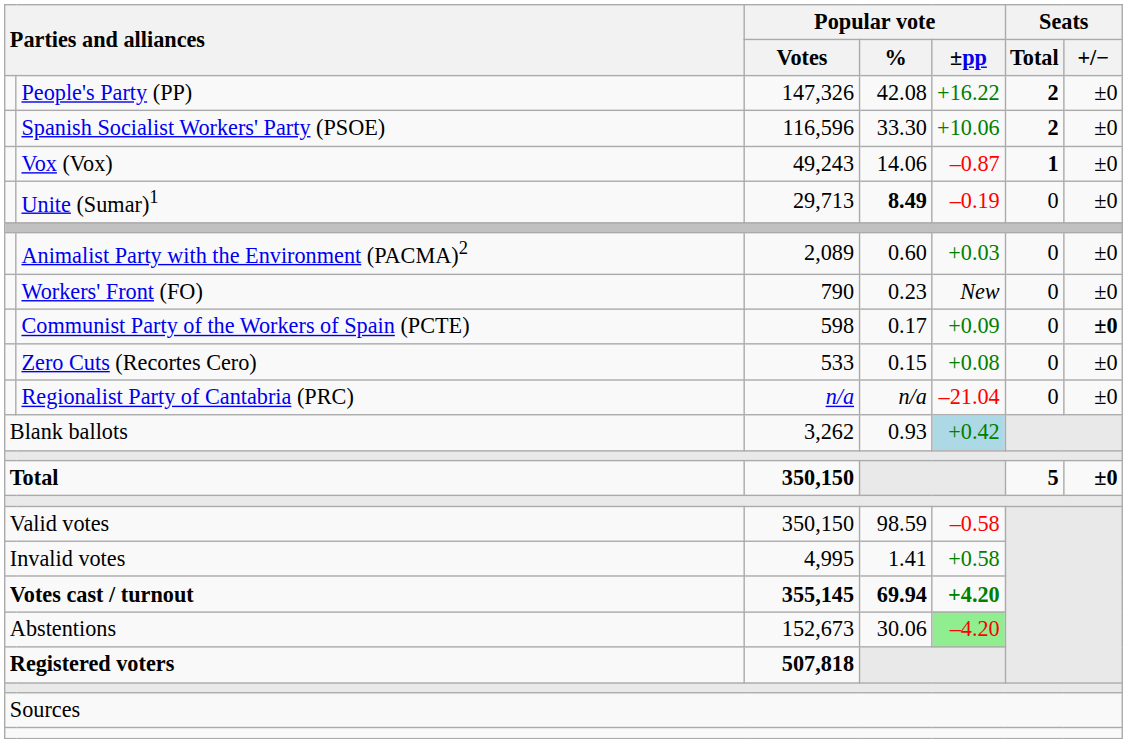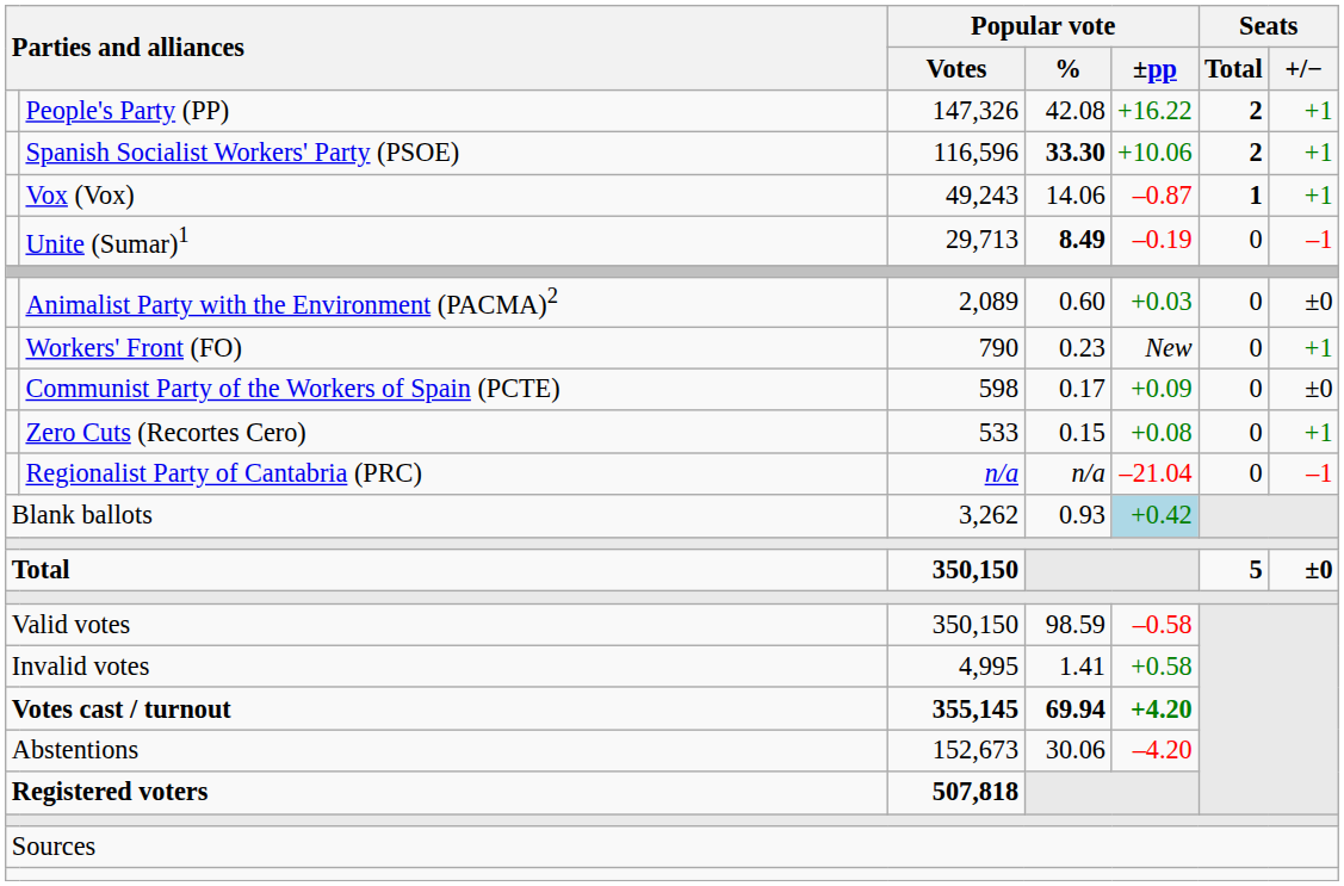People's Party (PP) | Seats / +/−: ±0 -> +1
Spanish Socialist Workers' Party (PSOE) | Popular vote / %: normal -> bold
Spanish Socialist Workers' Party (PSOE) | Seats / +/−: ±0 -> +1
Vox (Vox) | Seats / +/−: ±0 -> +1
Unite (Sumar)1 | Seats / +/−: ±0 -> –1
Workers' Front (FO) | Seats / +/−: ±0 -> +1
Communist Party of the Workers of Spain (PCTE) | Seats / +/−: bold -> normal
Zero Cuts (Recortes Cero) | Seats / +/−: ±0 -> +1
Regionalist Party of Cantabria (PRC) | Seats / +/−: ±0 -> –1
Abstentions | Popular vote / ±pp: lightgreen background -> no background
